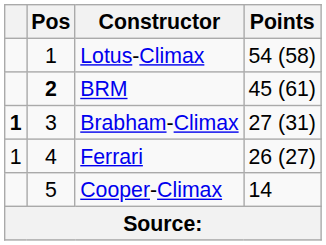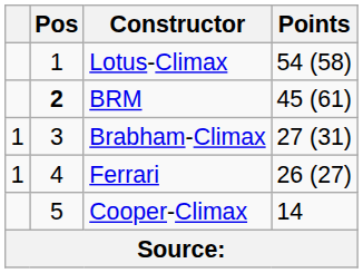Brabham-Climax | column 1: bold -> normal
